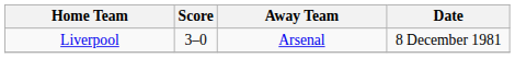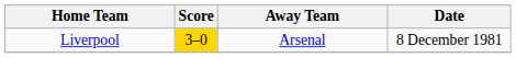Liverpool | Score: no background -> gold background
